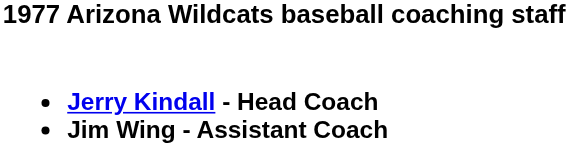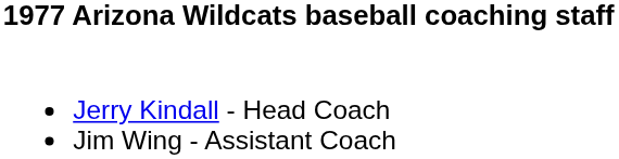Jerry Kindall - Head Coach Jim Wing - Assistant Coach | column 1: bold -> normal
